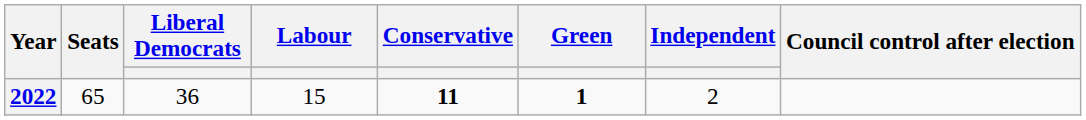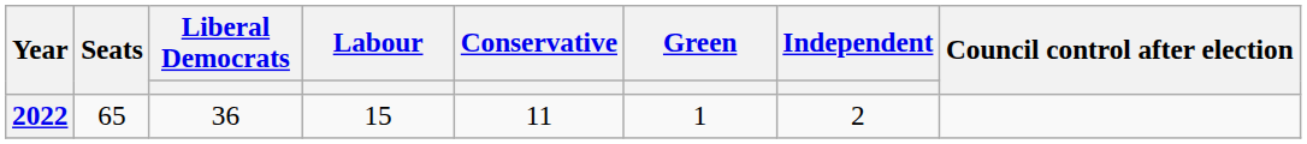2022 | Conservative: bold -> normal
2022 | Green: bold -> normal
